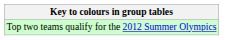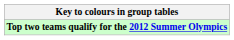row 2 | column 1: normal -> bold
